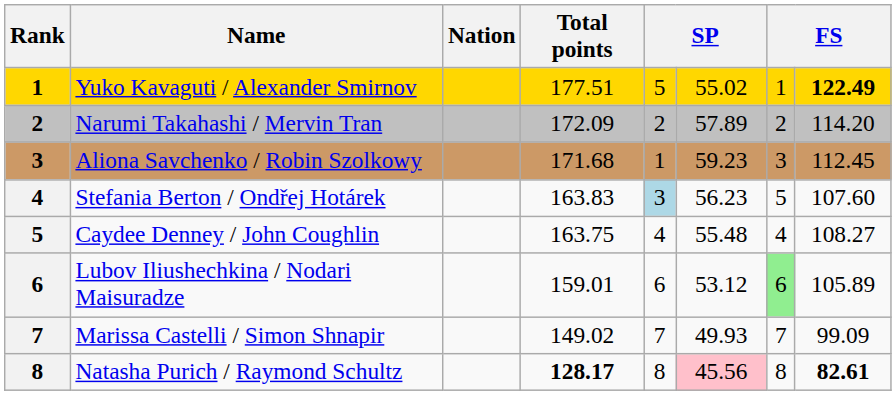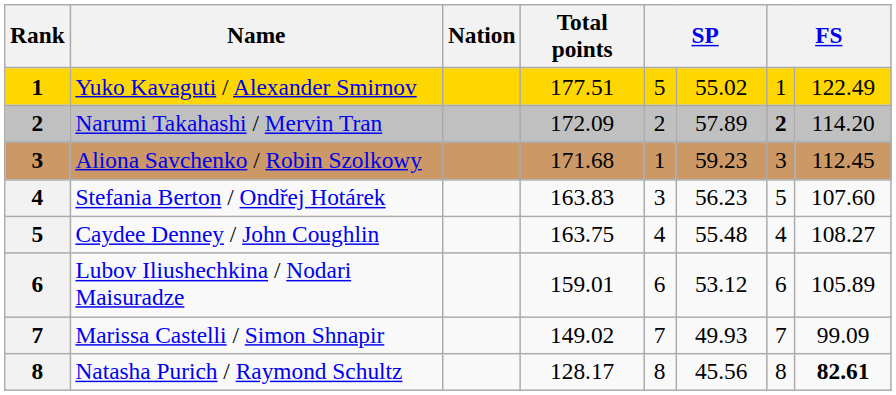Yuko Kavaguti / Alexander Smirnov | column 8: bold -> normal
Narumi Takahashi / Mervin Tran | column 7: normal -> bold
Stefania Berton / Ondřej Hotárek | column 5: lightblue background -> no background
Lubov Iliushechkina / Nodari Maisuradze | column 7: lightgreen background -> no background
Natasha Purich / Raymond Schultz | Total points: bold -> normal
Natasha Purich / Raymond Schultz | column 6: pink background -> no background
